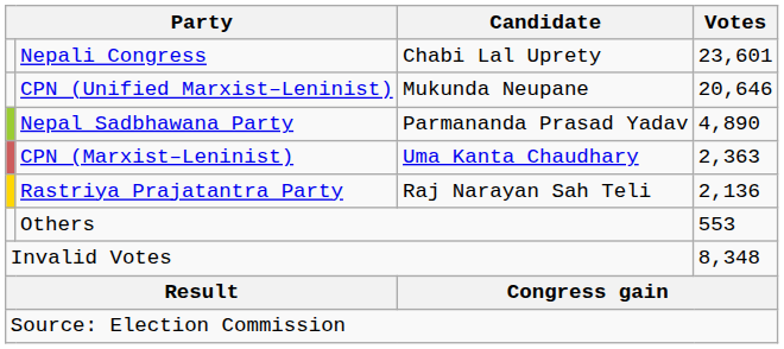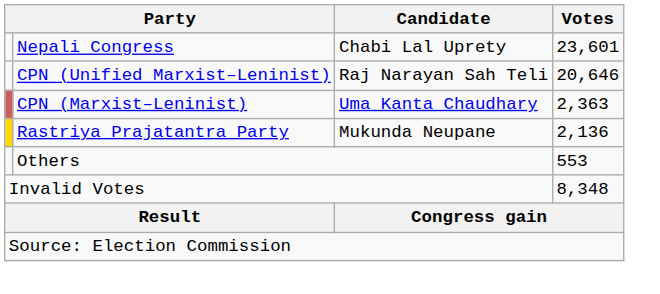CPN (Unified Marxist–Leninist) | Candidate: Mukunda Neupane -> Raj Narayan Sah Teli
- row: Nepal Sadbhawana Party | Parmananda Prasad Yadav | 4,890
Rastriya Prajatantra Party | Candidate: Raj Narayan Sah Teli -> Mukunda Neupane
